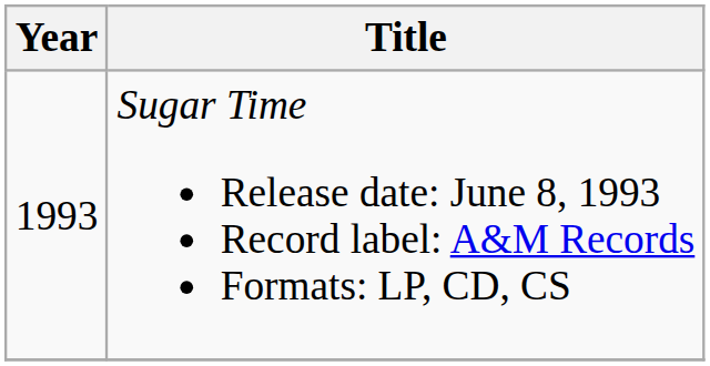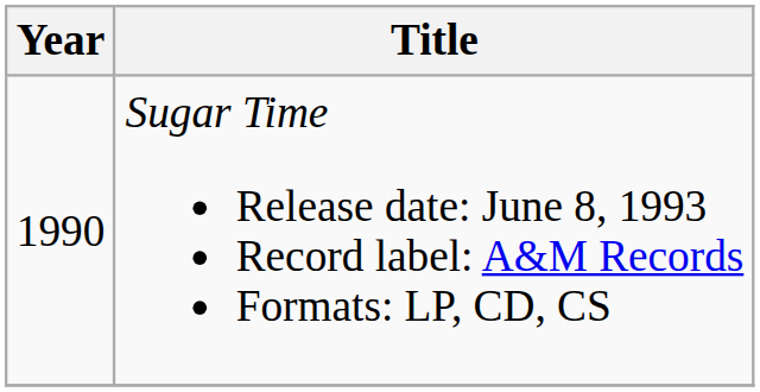row 2 | Year: 1993 -> 1990
